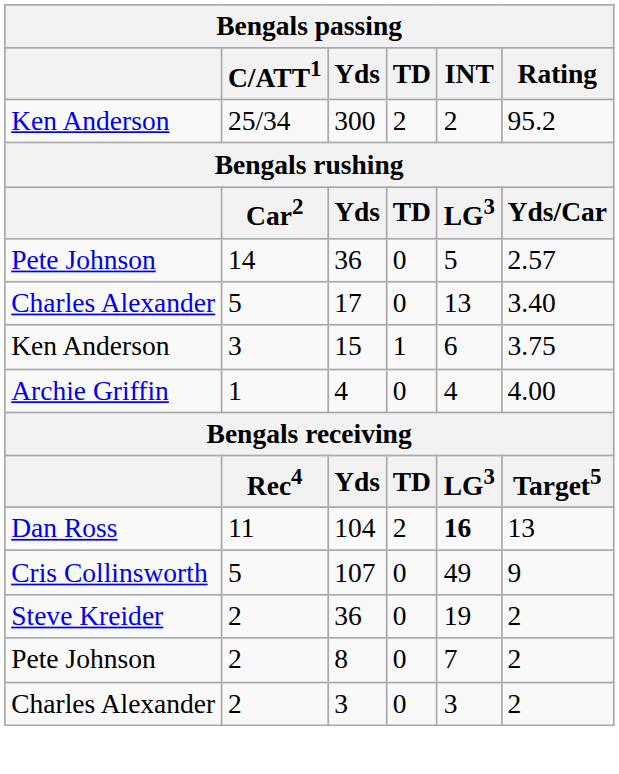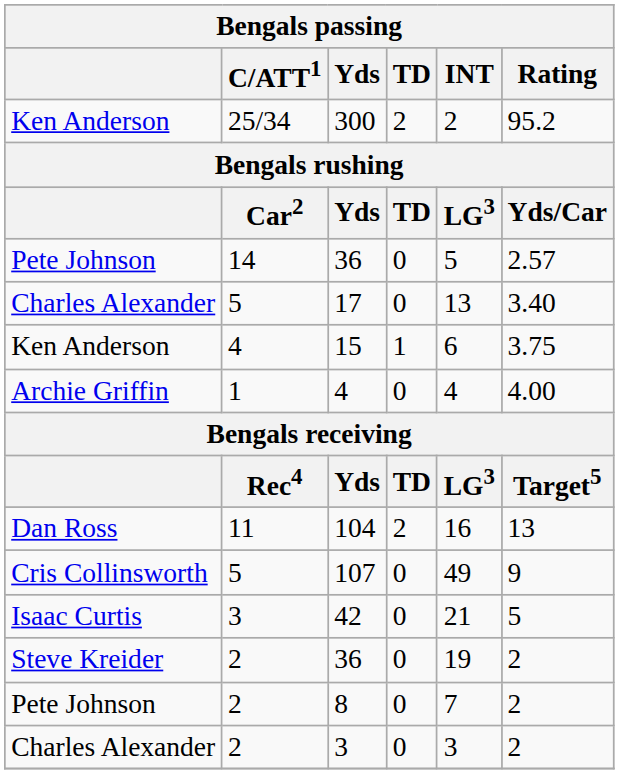15 | C/ATT1: 3 -> 4
104 | INT: bold -> normal
+ row: Isaac Curtis | 3 | 42 | 0 | 21 | 5
